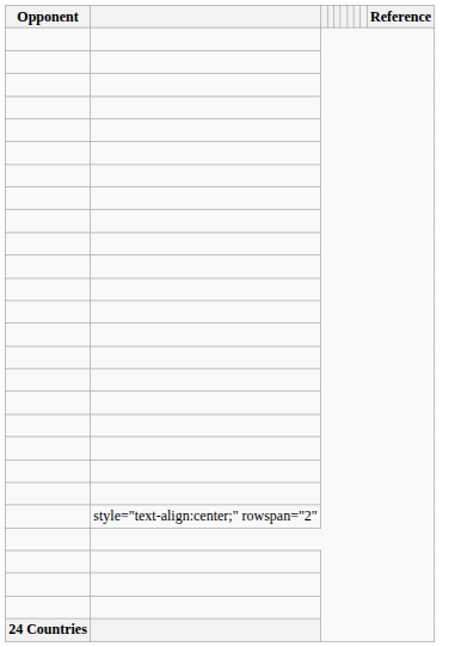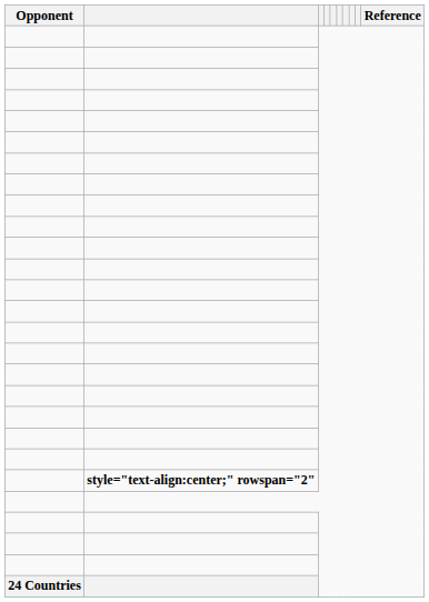style="text-align:center;" rowspan="2" | column 2: normal -> bold
